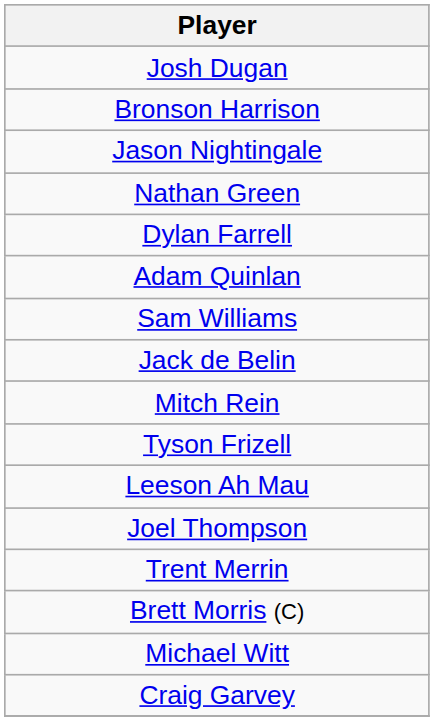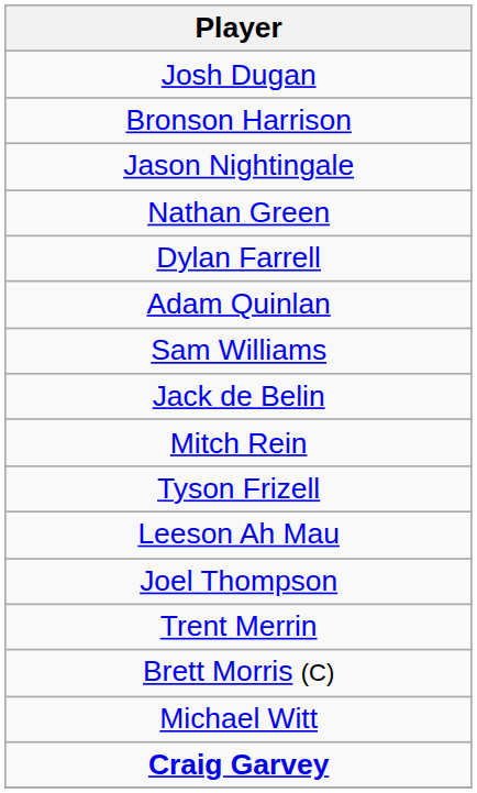row 17 | column 1: normal -> bold
